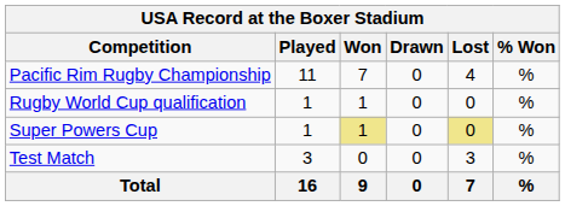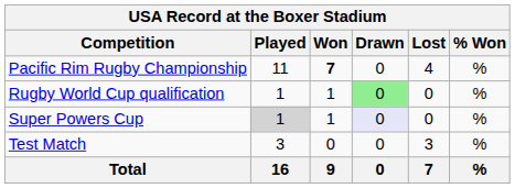Pacific Rim Rugby Championship | Won: normal -> bold
Rugby World Cup qualification | Drawn: no background -> lightgreen background
Super Powers Cup | Played: no background -> lightgrey background
Super Powers Cup | Won: khaki background -> no background
Super Powers Cup | Drawn: no background -> lavender background
Super Powers Cup | Lost: khaki background -> no background
